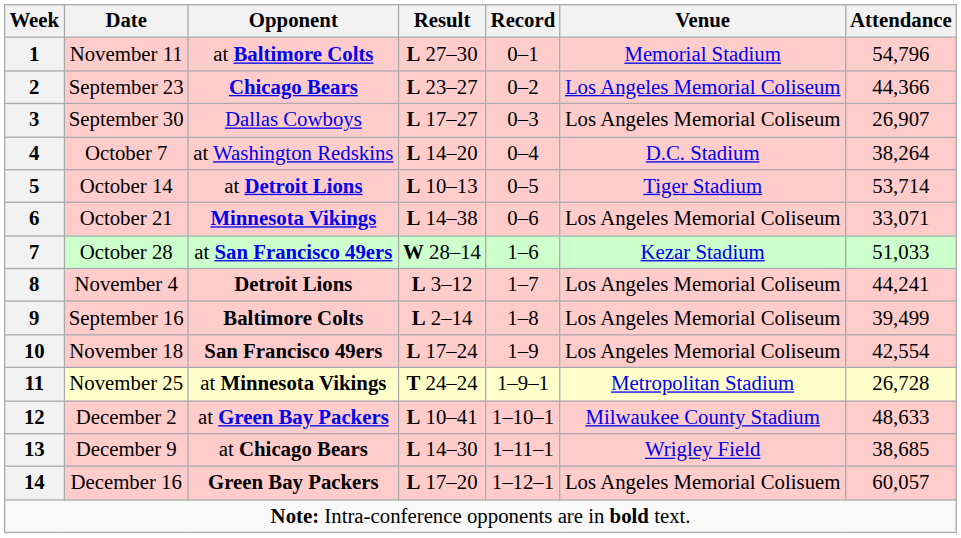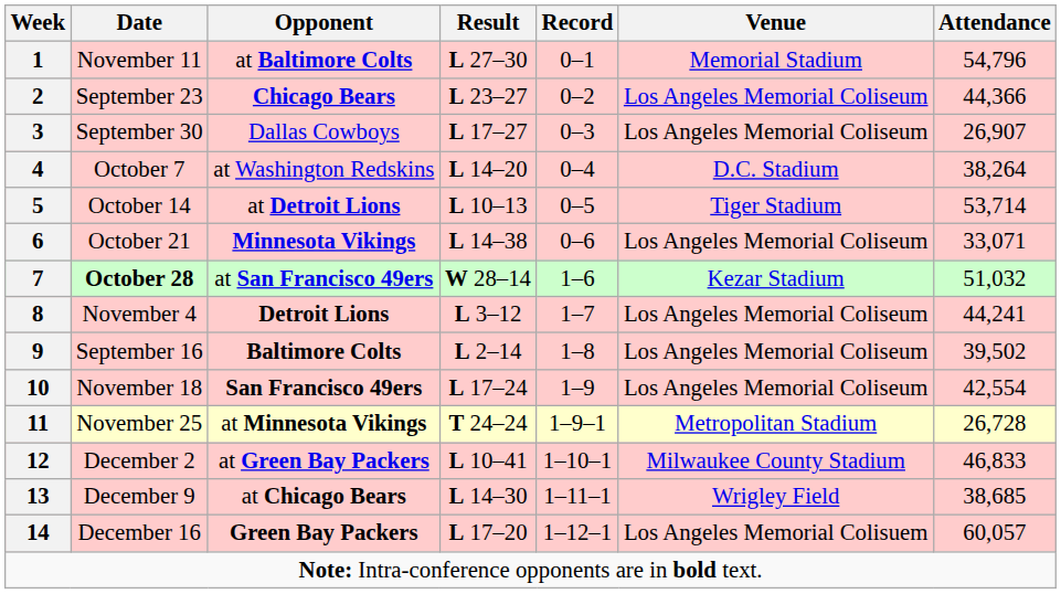7 | Date: normal -> bold
7 | Attendance: 51,033 -> 51,032
9 | Attendance: 39,499 -> 39,502
12 | Attendance: 48,633 -> 46,833
